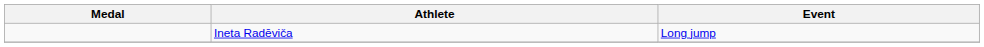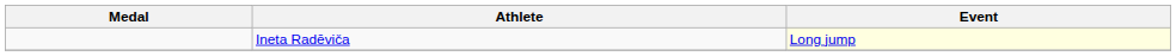Ineta Radēviča | Event: no background -> lightyellow background
